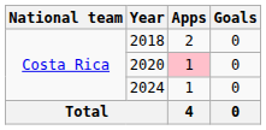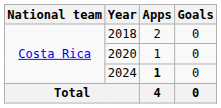2020 | Apps: pink background -> no background
2024 | Apps: normal -> bold
